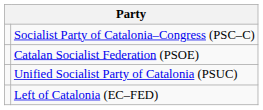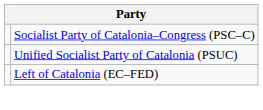- row: Catalan Socialist Federation (PSOE)
